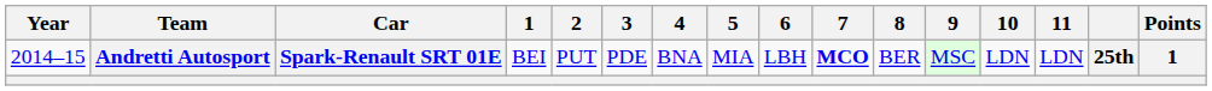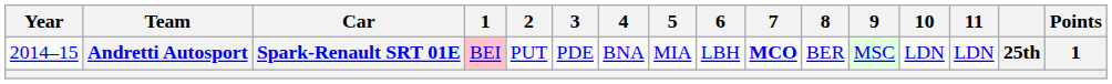Andretti Autosport | 1: no background -> pink background
